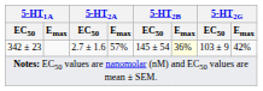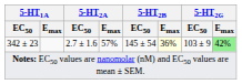342 ± 23 | 5-HT2C / Emax: no background -> lightgreen background
